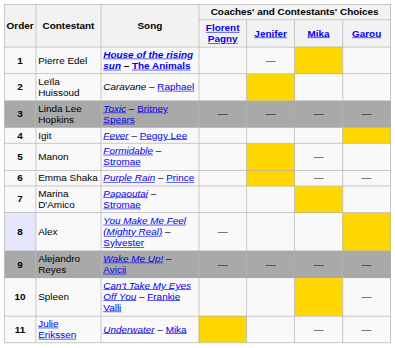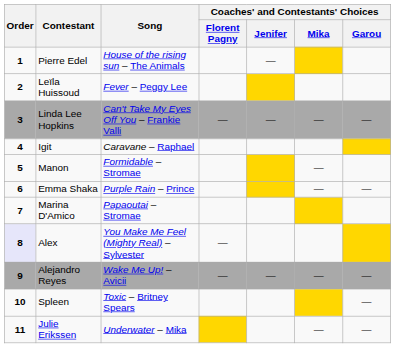Pierre Edel | Song: bold -> normal
Leïla Huissoud | Song: Caravane – Raphael -> Fever – Peggy Lee
Linda Lee Hopkins | Song: Toxic – Britney Spears -> Can't Take My Eyes Off You – Frankie Valli
Igit | Song: Fever – Peggy Lee -> Caravane – Raphael
Spleen | Song: Can't Take My Eyes Off You – Frankie Valli -> Toxic – Britney Spears
